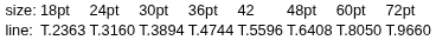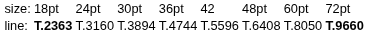line: | column 2: normal -> bold
line: | column 9: normal -> bold
